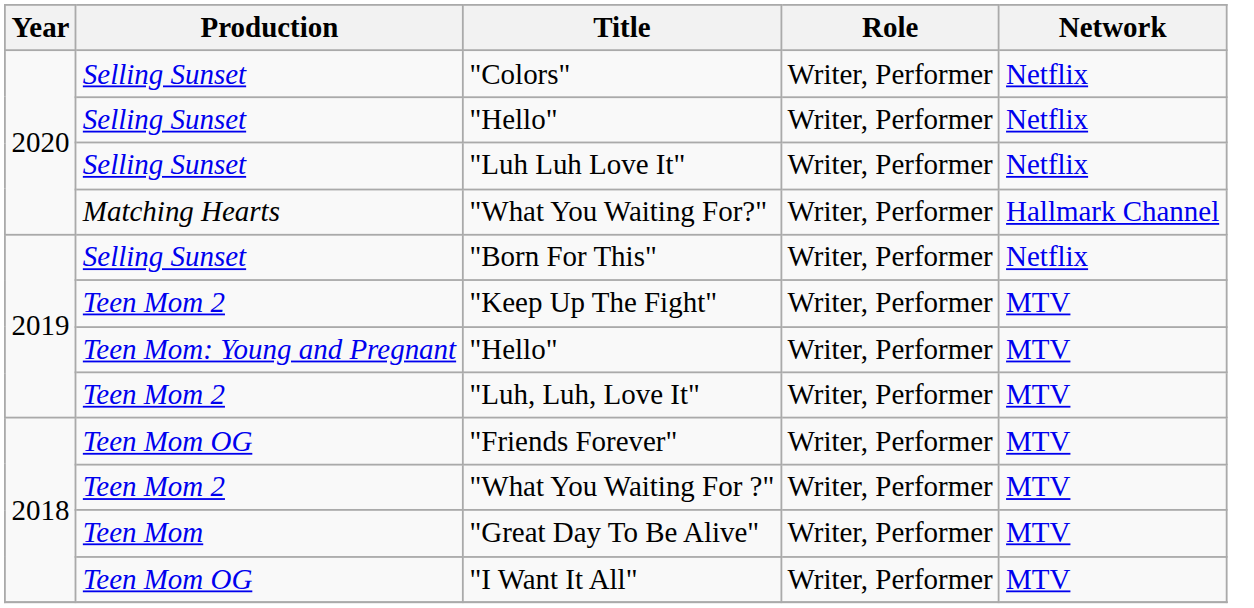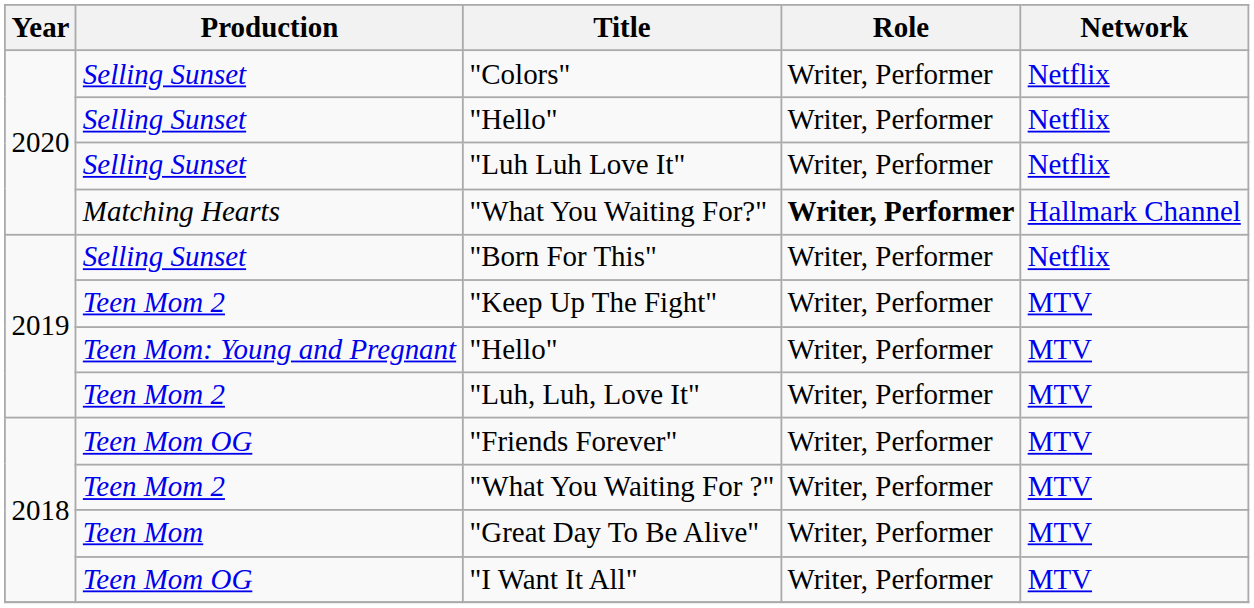"What You Waiting For?" | Role: normal -> bold
